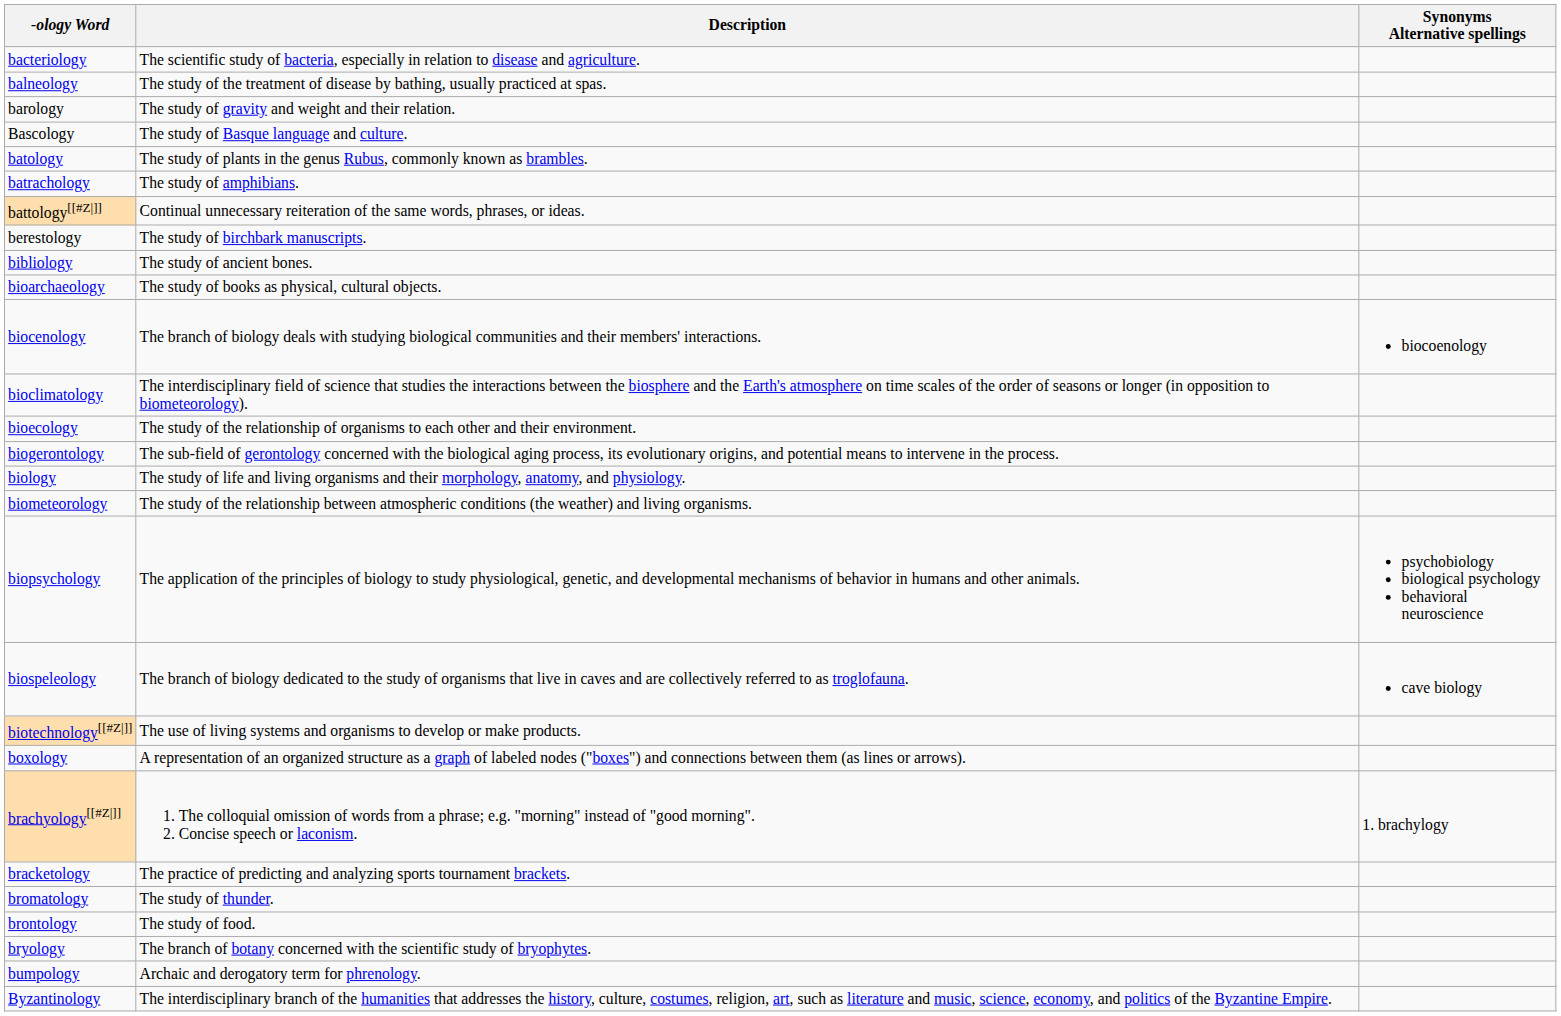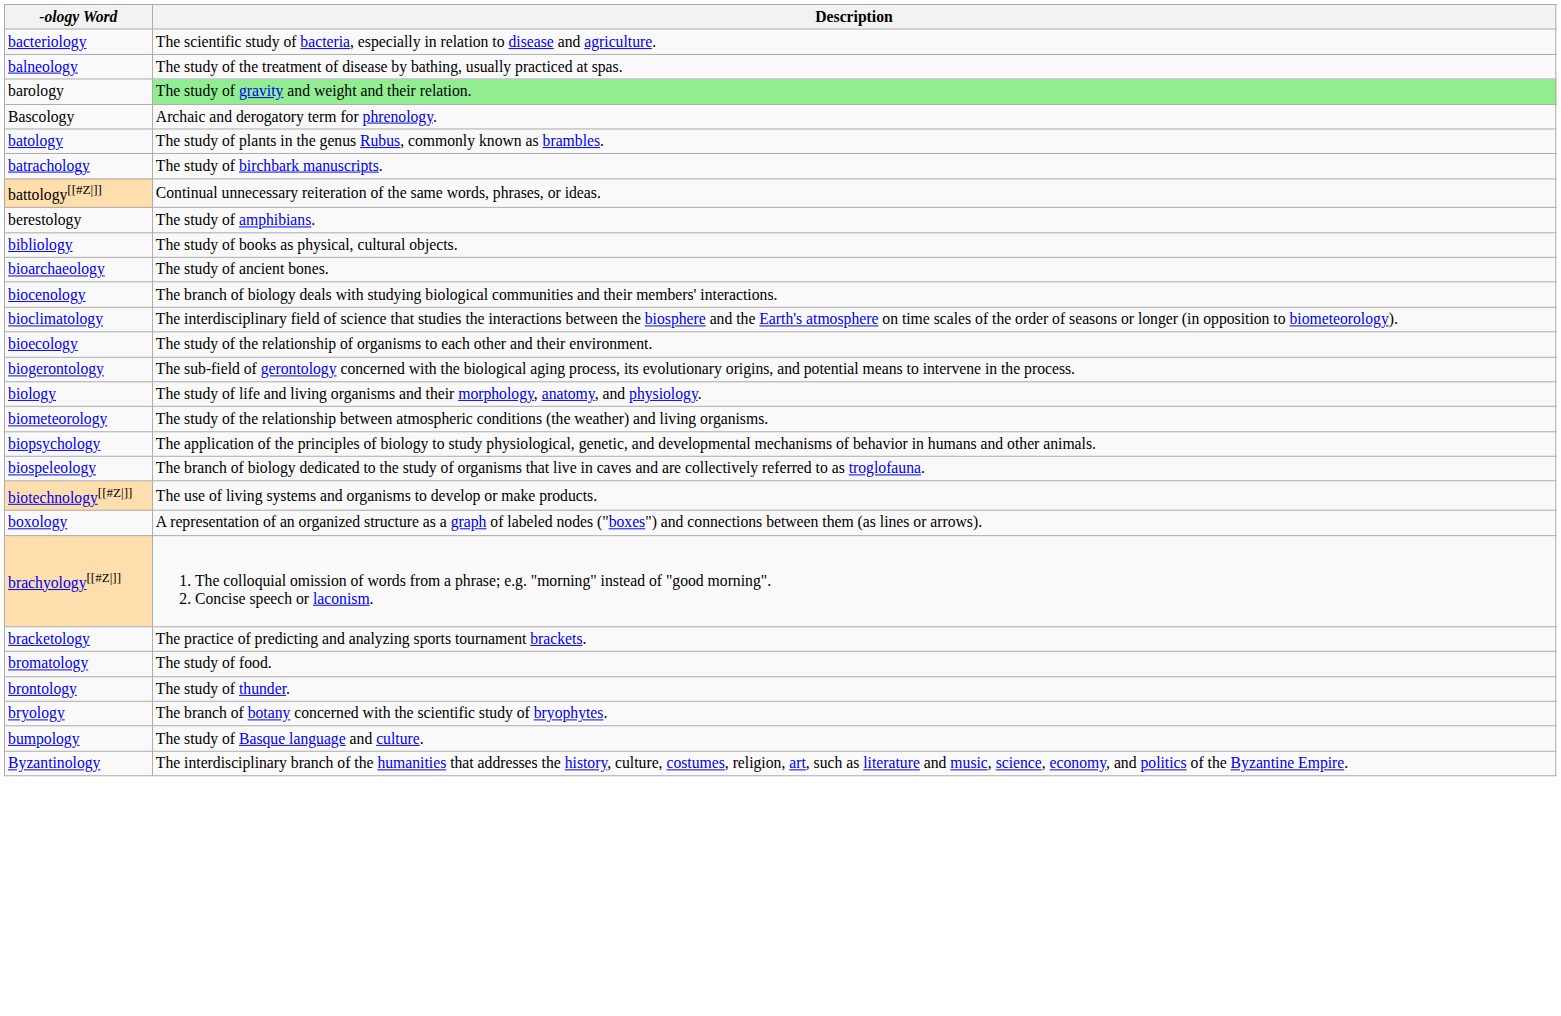- column: Synonyms Alternative spellings | biocoenology | psychobiology biological psychology behavioral neuroscience | cave biology | 1. brachylogy
barology | Description: no background -> lightgreen background
Bascology | Description: The study of Basque language and culture. -> Archaic and derogatory term for phrenology.
batrachology | Description: The study of amphibians. -> The study of birchbark manuscripts.
berestology | Description: The study of birchbark manuscripts. -> The study of amphibians.
bibliology | Description: The study of ancient bones. -> The study of books as physical, cultural objects.
bioarchaeology | Description: The study of books as physical, cultural objects. -> The study of ancient bones.
bromatology | Description: The study of thunder. -> The study of food.
brontology | Description: The study of food. -> The study of thunder.
bumpology | Description: Archaic and derogatory term for phrenology. -> The study of Basque language and culture.
